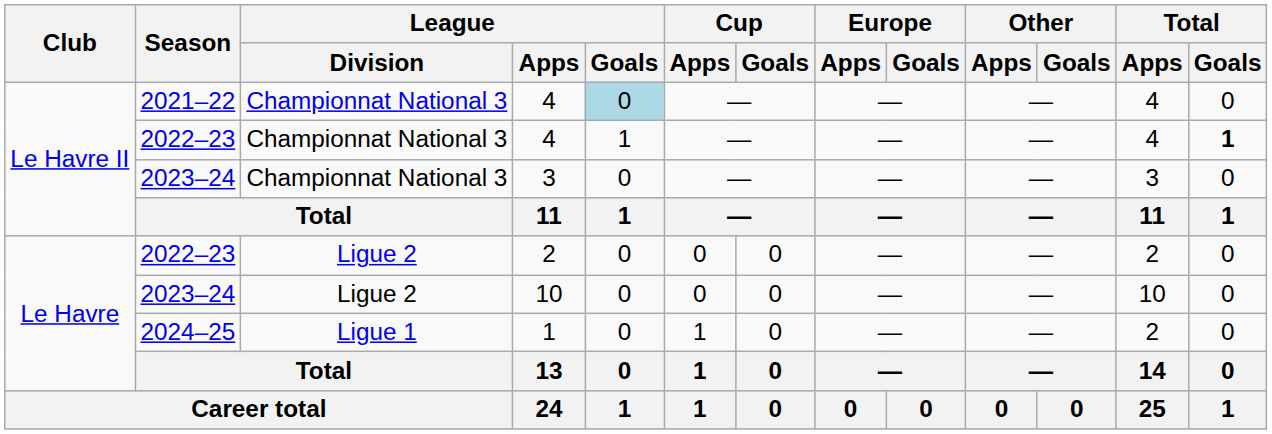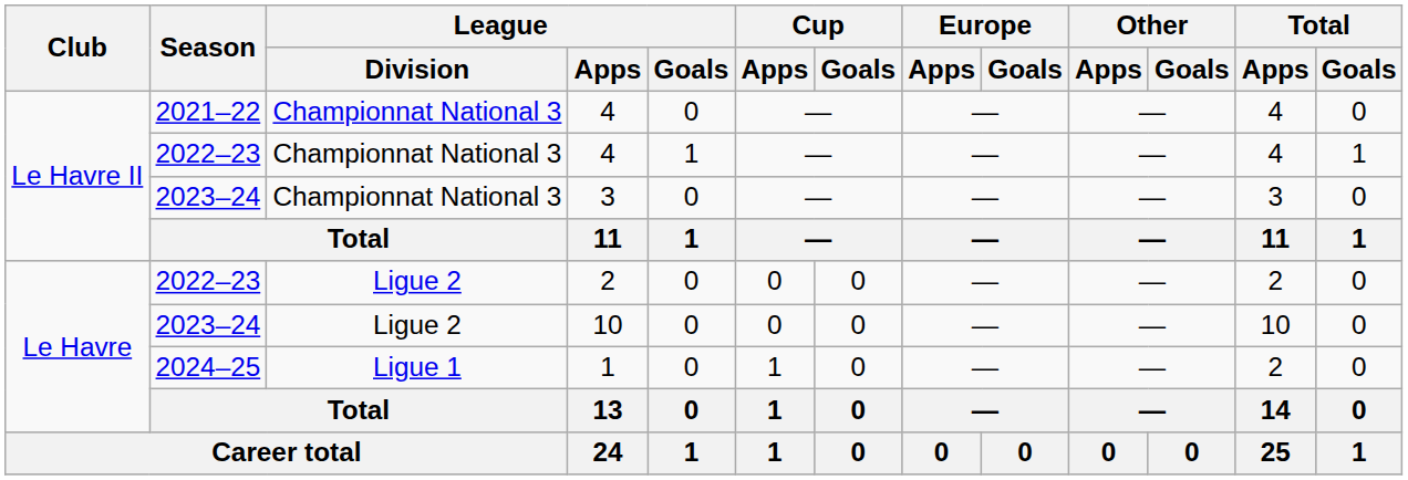2021–22 / 4 | League / Goals: lightblue background -> no background
2022–23 / 4 | Total / Goals: bold -> normal
